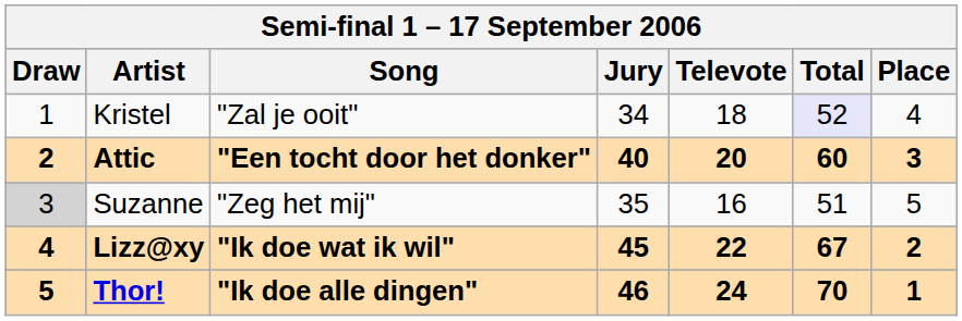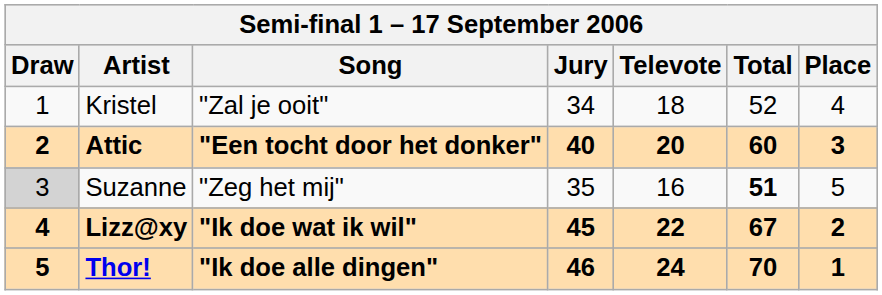Kristel | Total: lavender background -> no background
Suzanne | Total: normal -> bold
